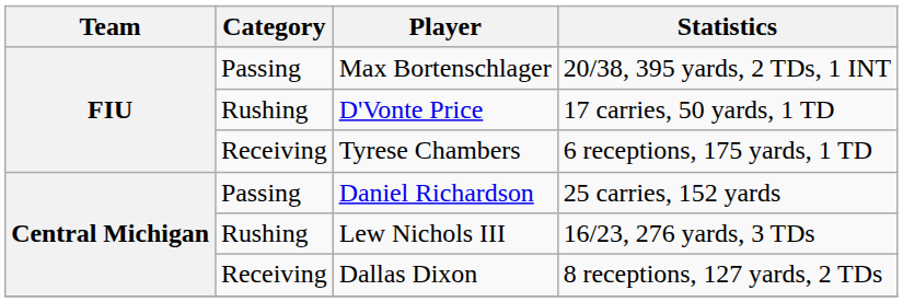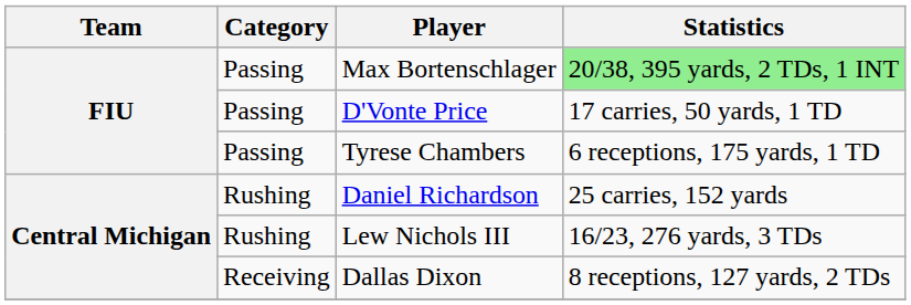Max Bortenschlager | Statistics: no background -> lightgreen background
D'Vonte Price | Category: Rushing -> Passing
Tyrese Chambers | Category: Receiving -> Passing
Daniel Richardson | Category: Passing -> Rushing
